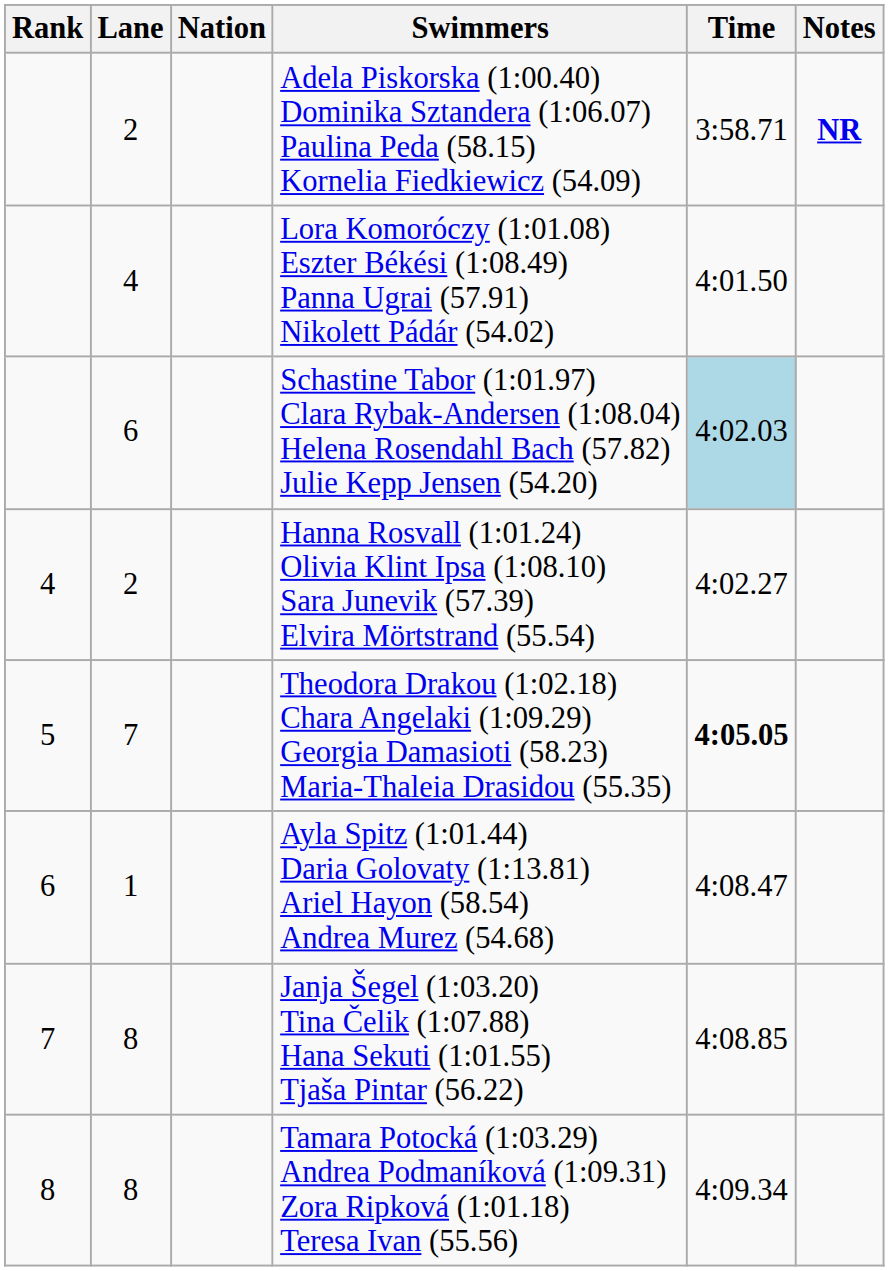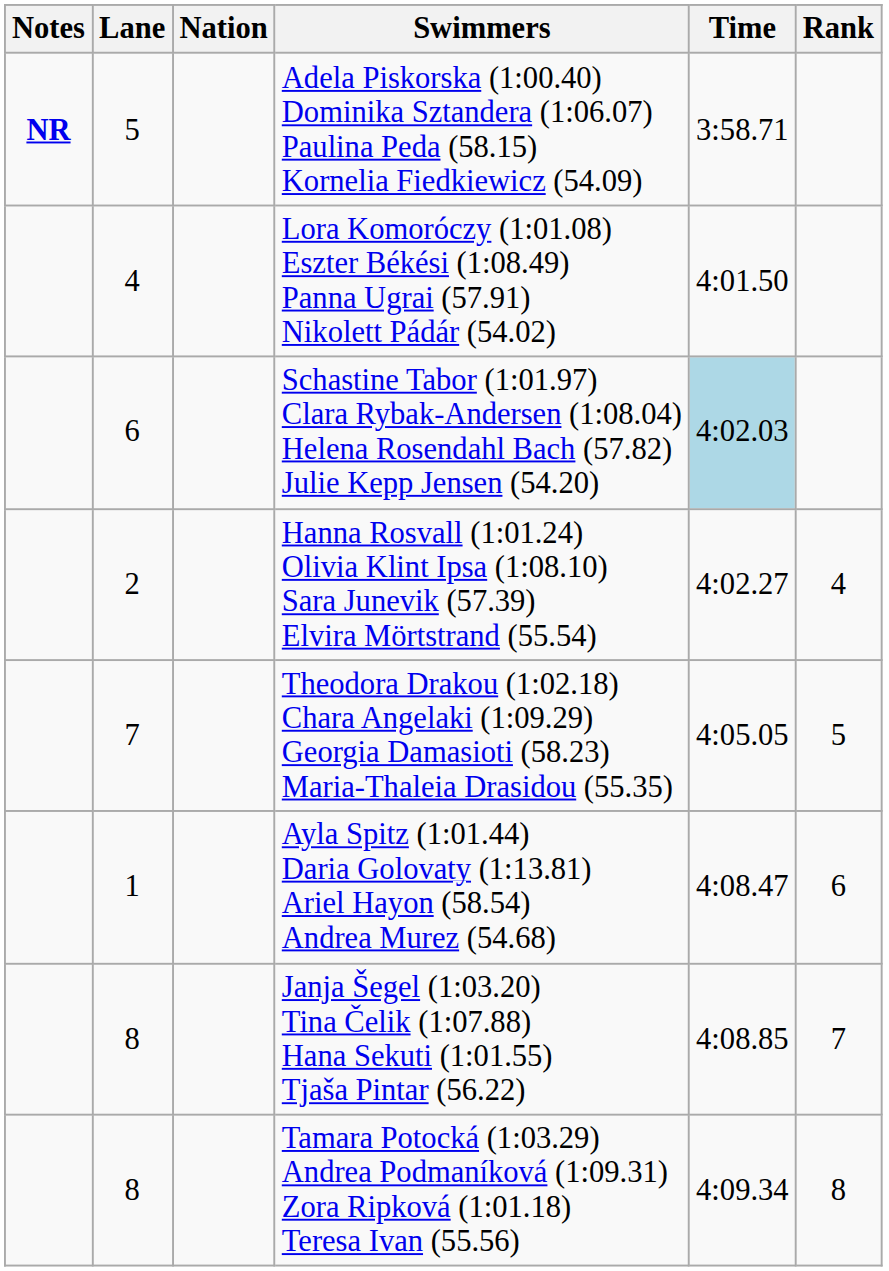columns swapped: Rank <-> Notes
row 2 | Lane: 2 -> 5
row 6 | Time: bold -> normal
